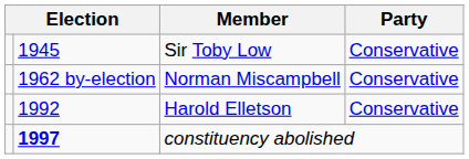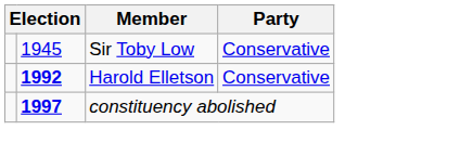- row: 1962 by-election | Norman Miscampbell | Conservative
Harold Elletson | column 2: normal -> bold
